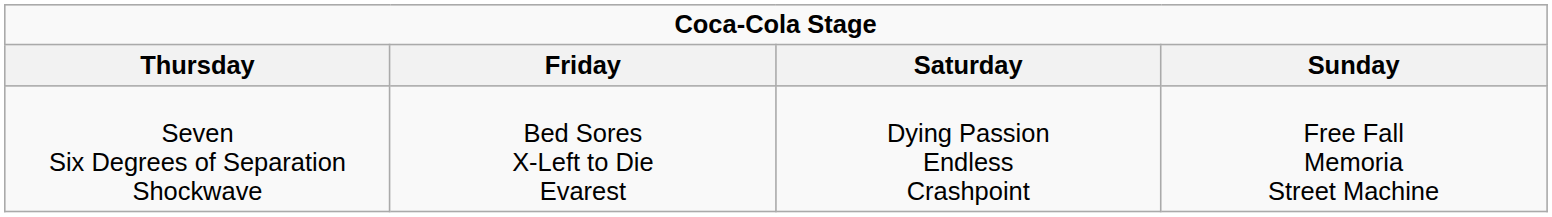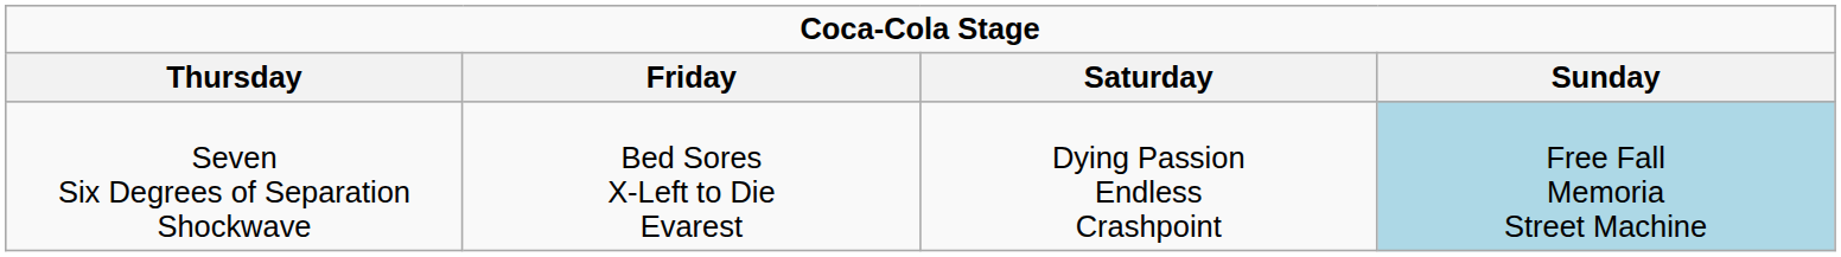Seven Six Degrees of Separation Shockwave | Sunday: no background -> lightblue background
